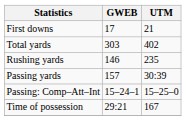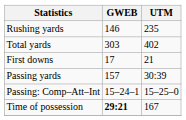rows swapped: First downs <-> Rushing yards
Time of possession | GWEB: normal -> bold
